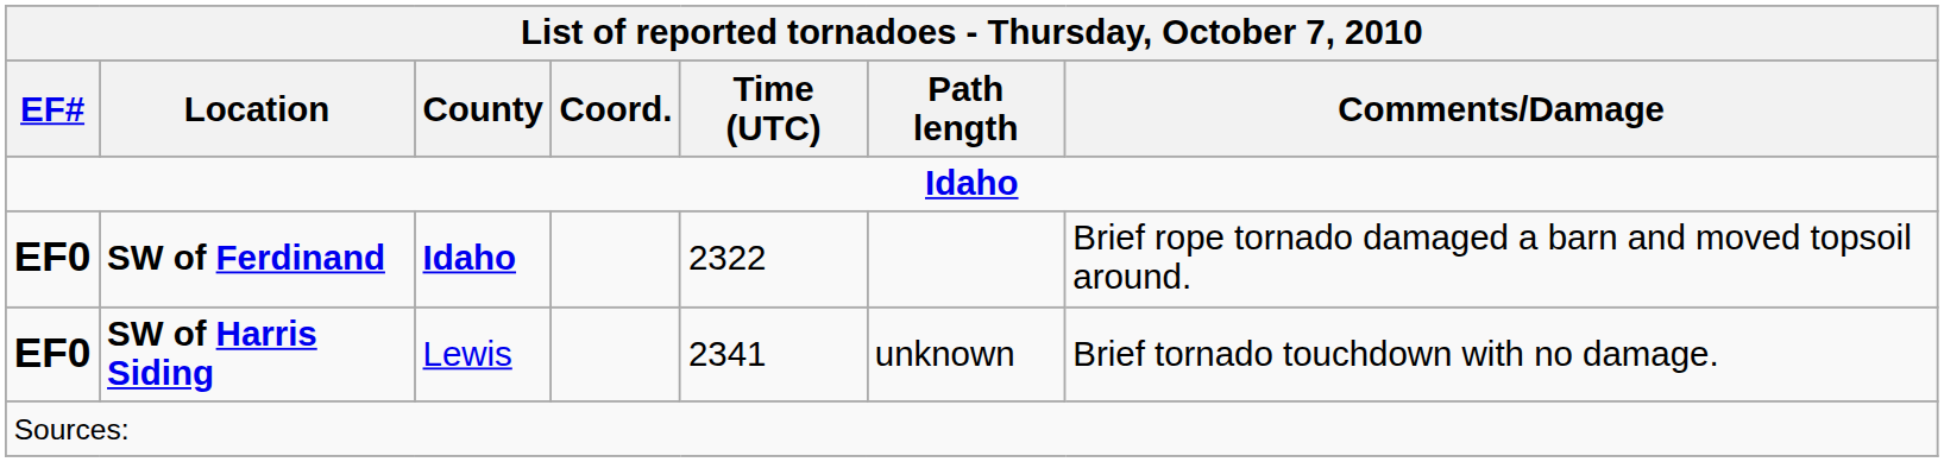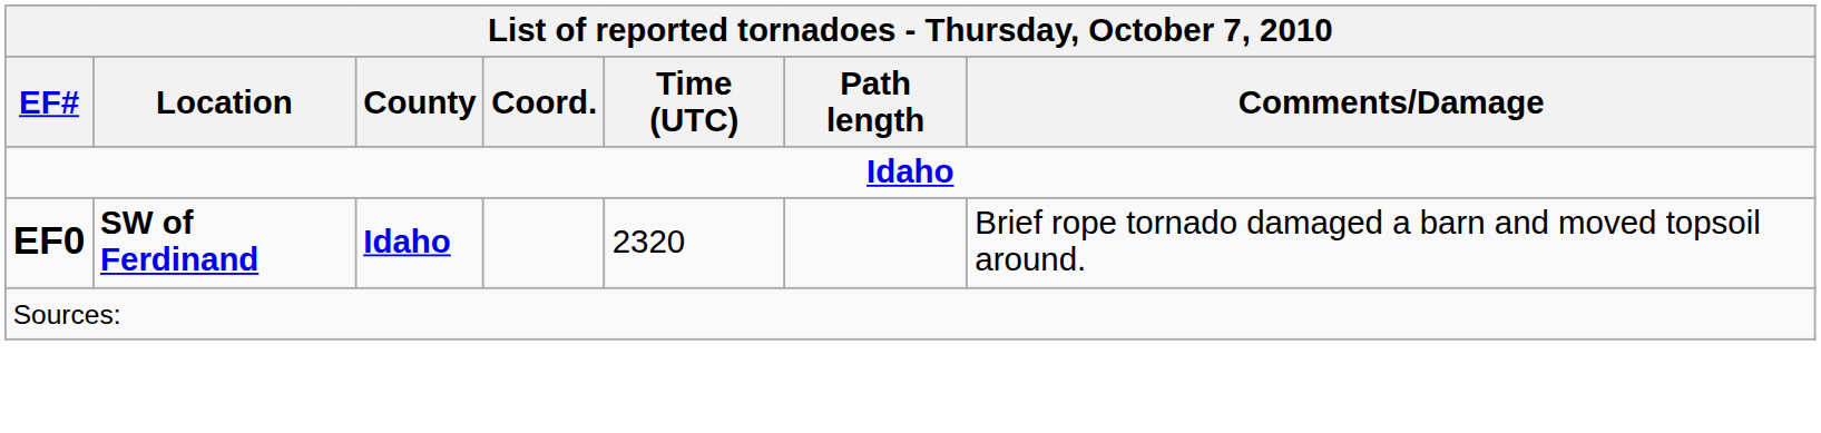SW of Ferdinand | Time (UTC): 2322 -> 2320
- row: EF0 | SW of Harris Siding | Lewis | 2341 | unknown | Brief tornado touchdown with no damage.
